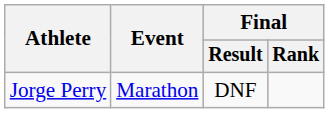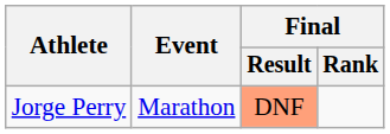Jorge Perry | Final / Result: no background -> lightsalmon background
